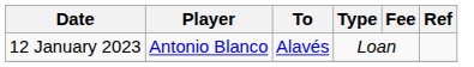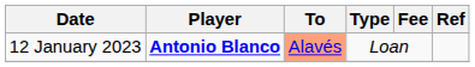12 January 2023 | Player: normal -> bold
12 January 2023 | To: no background -> lightsalmon background
